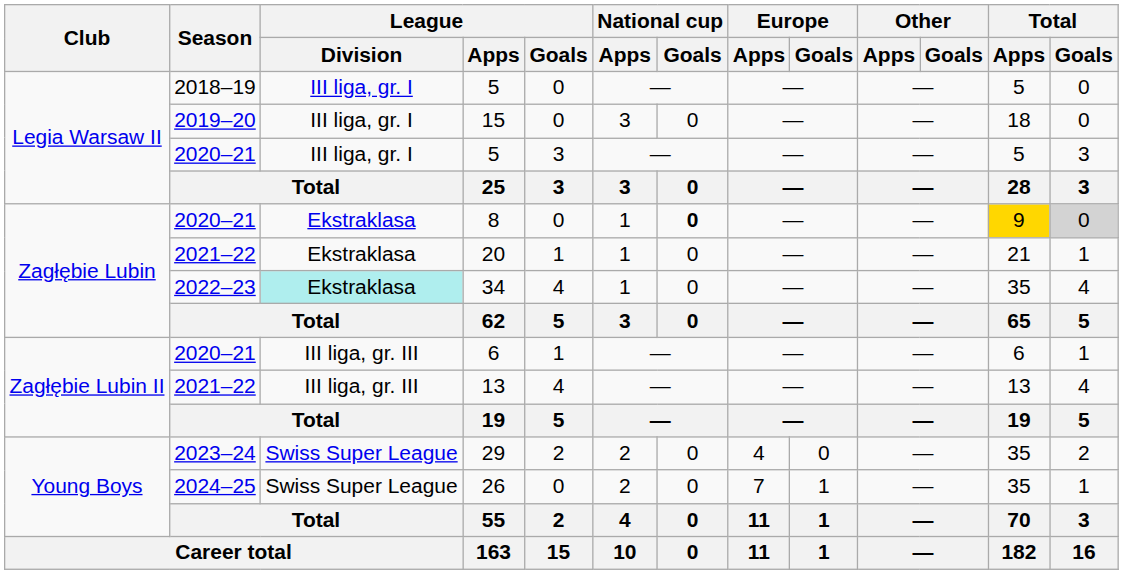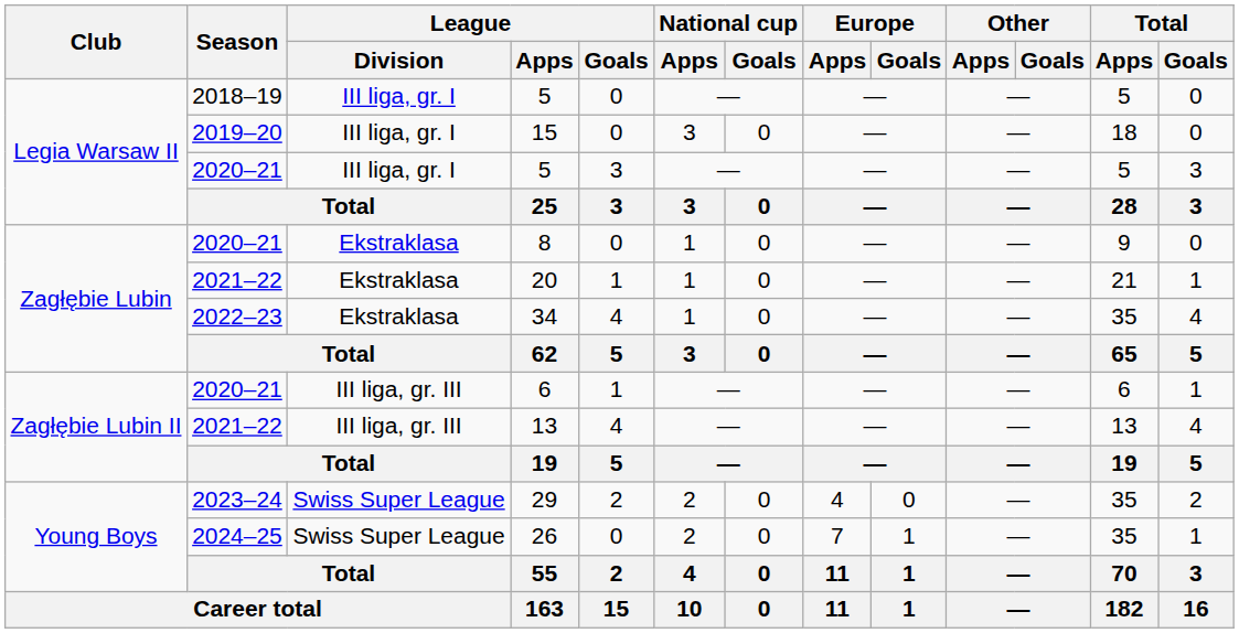8 | National cup / Goals: bold -> normal
8 | Total / Apps: gold background -> no background
8 | Total / Goals: lightgrey background -> no background
34 | League / Division: paleturquoise background -> no background
